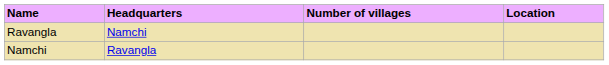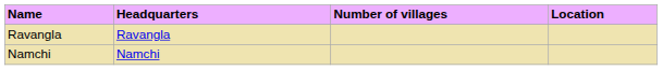row 2 | Headquarters: Namchi -> Ravangla
row 3 | Headquarters: Ravangla -> Namchi
